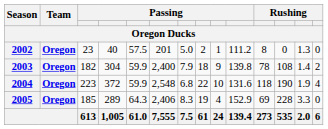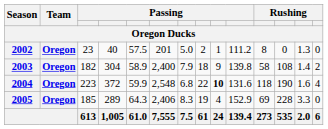2003 | column 5: 59.9 -> 58.9
2003 | column 11: 78 -> 58
2004 | column 9: normal -> bold
2004 | column 13: 1.9 -> 1.6
